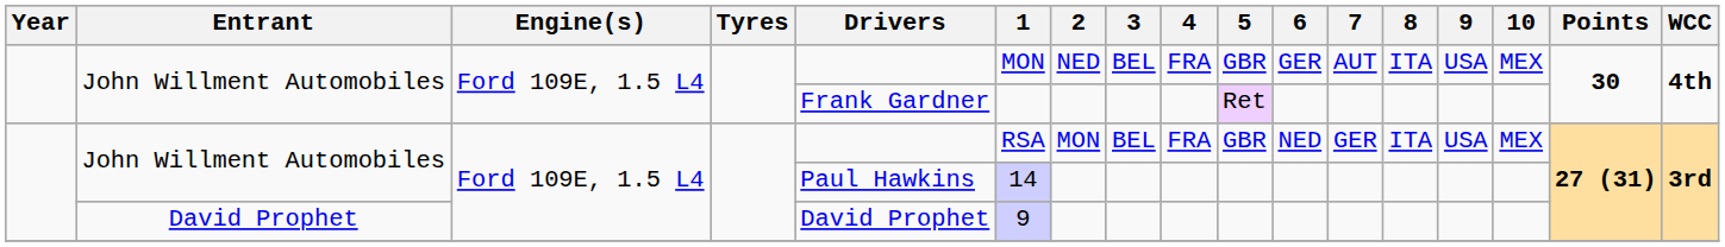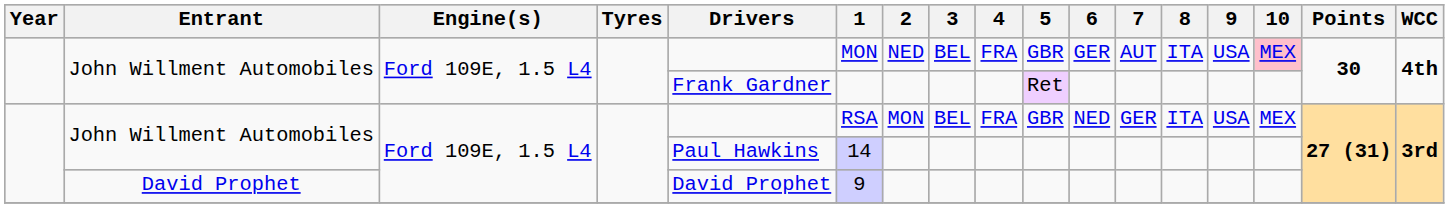row 2 | 10: no background -> pink background
